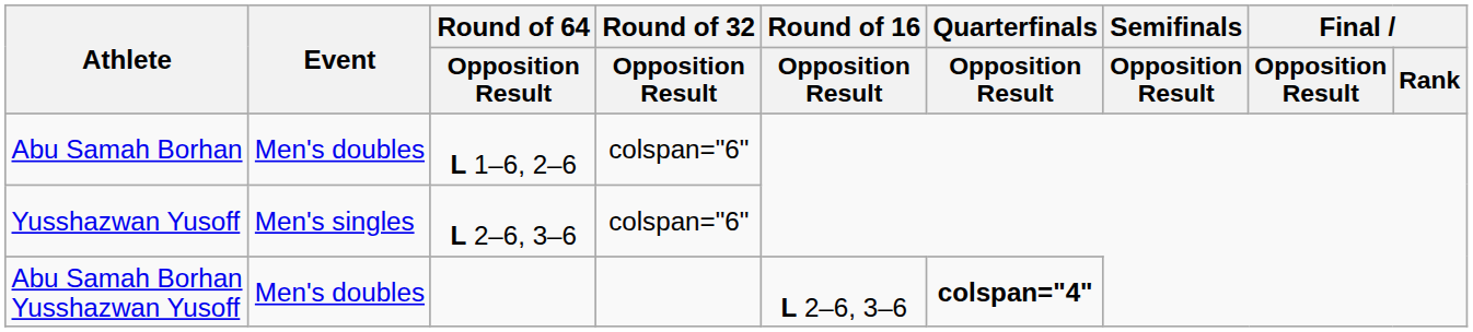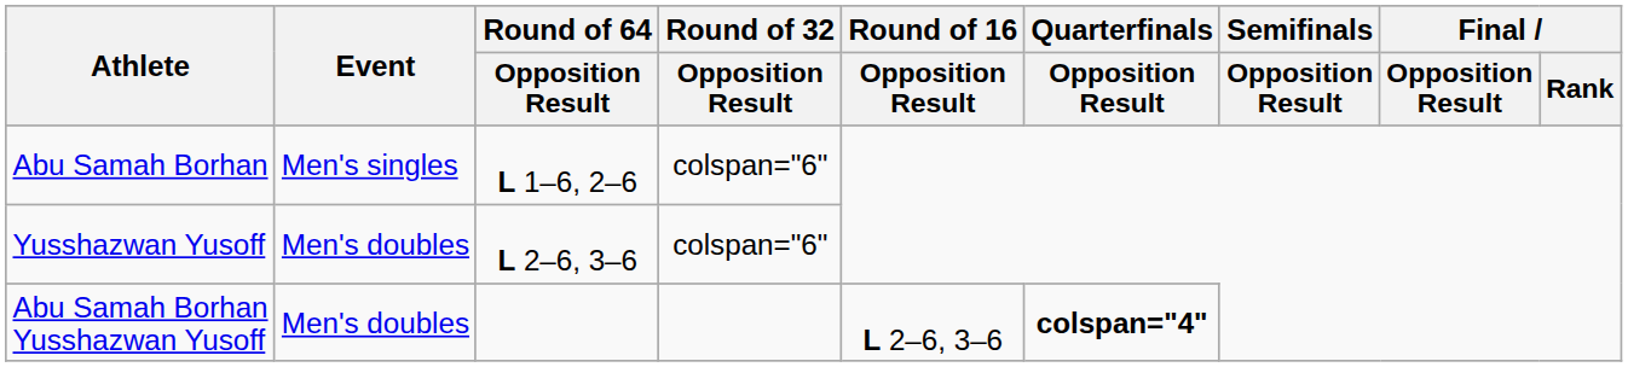Abu Samah Borhan | Event: Men's doubles -> Men's singles
Yusshazwan Yusoff | Event: Men's singles -> Men's doubles
